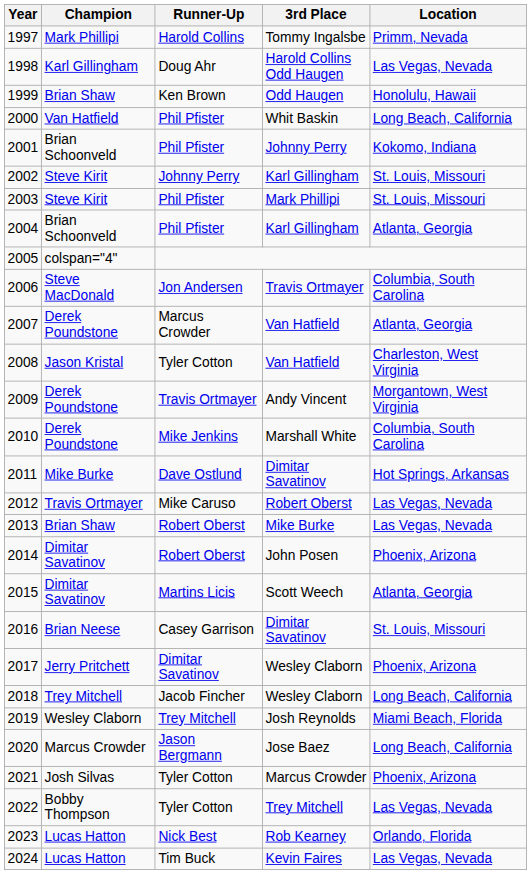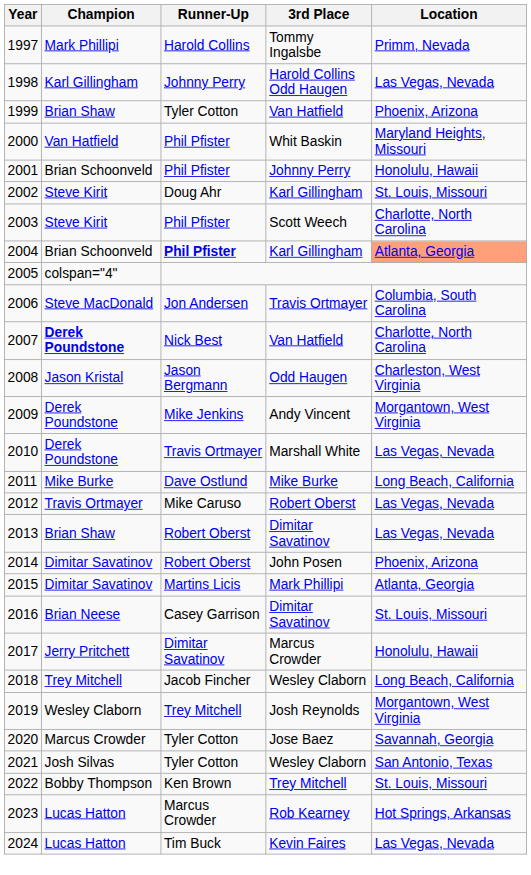1998 | Runner-Up: Doug Ahr -> Johnny Perry
1999 | Runner-Up: Ken Brown -> Tyler Cotton
1999 | 3rd Place: Odd Haugen -> Van Hatfield
1999 | Location: Honolulu, Hawaii -> Phoenix, Arizona
2000 | Location: Long Beach, California -> Maryland Heights, Missouri
2001 | Location: Kokomo, Indiana -> Honolulu, Hawaii
2002 | Runner-Up: Johnny Perry -> Doug Ahr
2003 | 3rd Place: Mark Phillipi -> Scott Weech
2003 | Location: St. Louis, Missouri -> Charlotte, North Carolina
2004 | Runner-Up: normal -> bold
2004 | Location: no background -> lightsalmon background
2007 | Champion: normal -> bold
2007 | Runner-Up: Marcus Crowder -> Nick Best
2007 | Location: Atlanta, Georgia -> Charlotte, North Carolina
2008 | Runner-Up: Tyler Cotton -> Jason Bergmann
2008 | 3rd Place: Van Hatfield -> Odd Haugen
2009 | Runner-Up: Travis Ortmayer -> Mike Jenkins
2010 | Runner-Up: Mike Jenkins -> Travis Ortmayer
2010 | Location: Columbia, South Carolina -> Las Vegas, Nevada
2011 | 3rd Place: Dimitar Savatinov -> Mike Burke
2011 | Location: Hot Springs, Arkansas -> Long Beach, California
2013 | 3rd Place: Mike Burke -> Dimitar Savatinov
2015 | 3rd Place: Scott Weech -> Mark Phillipi
2017 | 3rd Place: Wesley Claborn -> Marcus Crowder
2017 | Location: Phoenix, Arizona -> Honolulu, Hawaii
2019 | Location: Miami Beach, Florida -> Morgantown, West Virginia
2020 | Runner-Up: Jason Bergmann -> Tyler Cotton
2020 | Location: Long Beach, California -> Savannah, Georgia
2021 | 3rd Place: Marcus Crowder -> Wesley Claborn
2021 | Location: Phoenix, Arizona -> San Antonio, Texas
2022 | Runner-Up: Tyler Cotton -> Ken Brown
2022 | Location: Las Vegas, Nevada -> St. Louis, Missouri
2023 | Runner-Up: Nick Best -> Marcus Crowder
2023 | Location: Orlando, Florida -> Hot Springs, Arkansas
